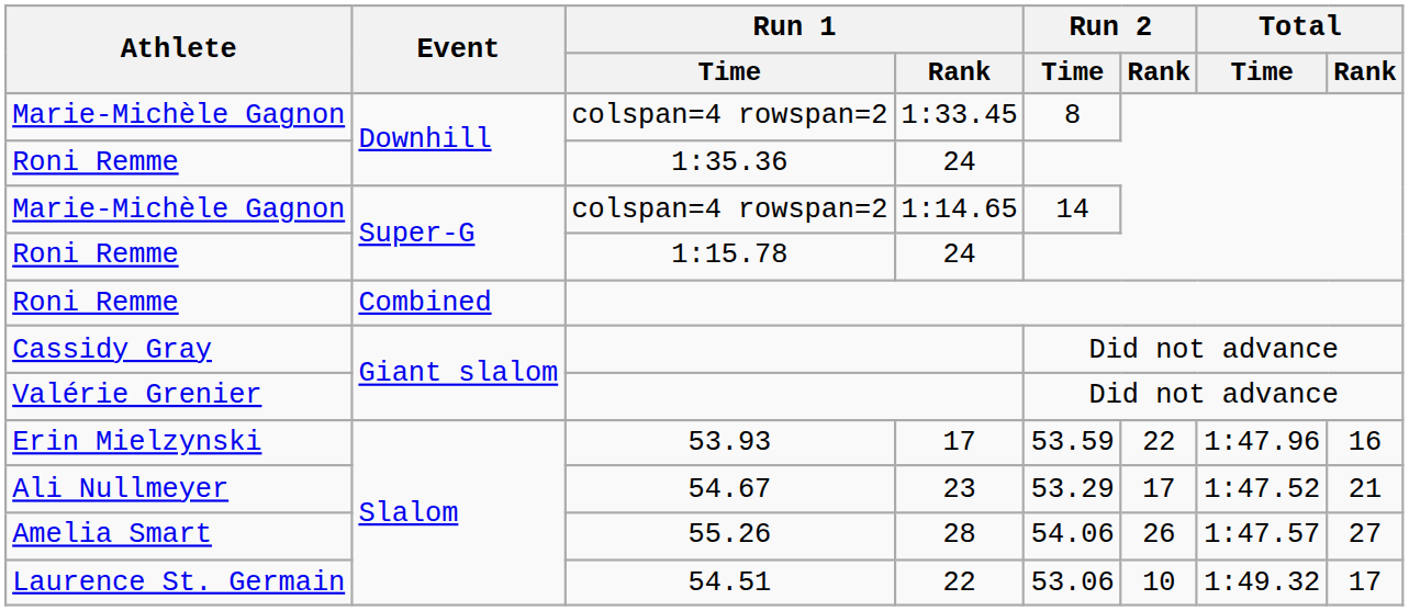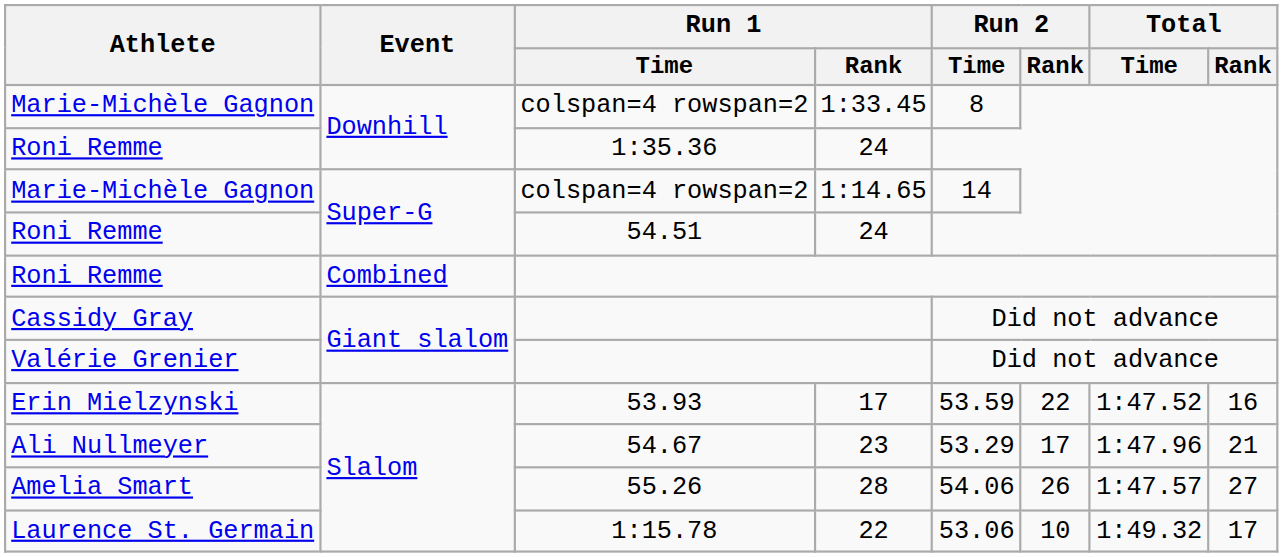Roni Remme / Super-G | Run 1 / Time: 1:15.78 -> 54.51
Erin Mielzynski | Total / Time: 1:47.96 -> 1:47.52
Ali Nullmeyer | Total / Time: 1:47.52 -> 1:47.96
Laurence St. Germain | Run 1 / Time: 54.51 -> 1:15.78
